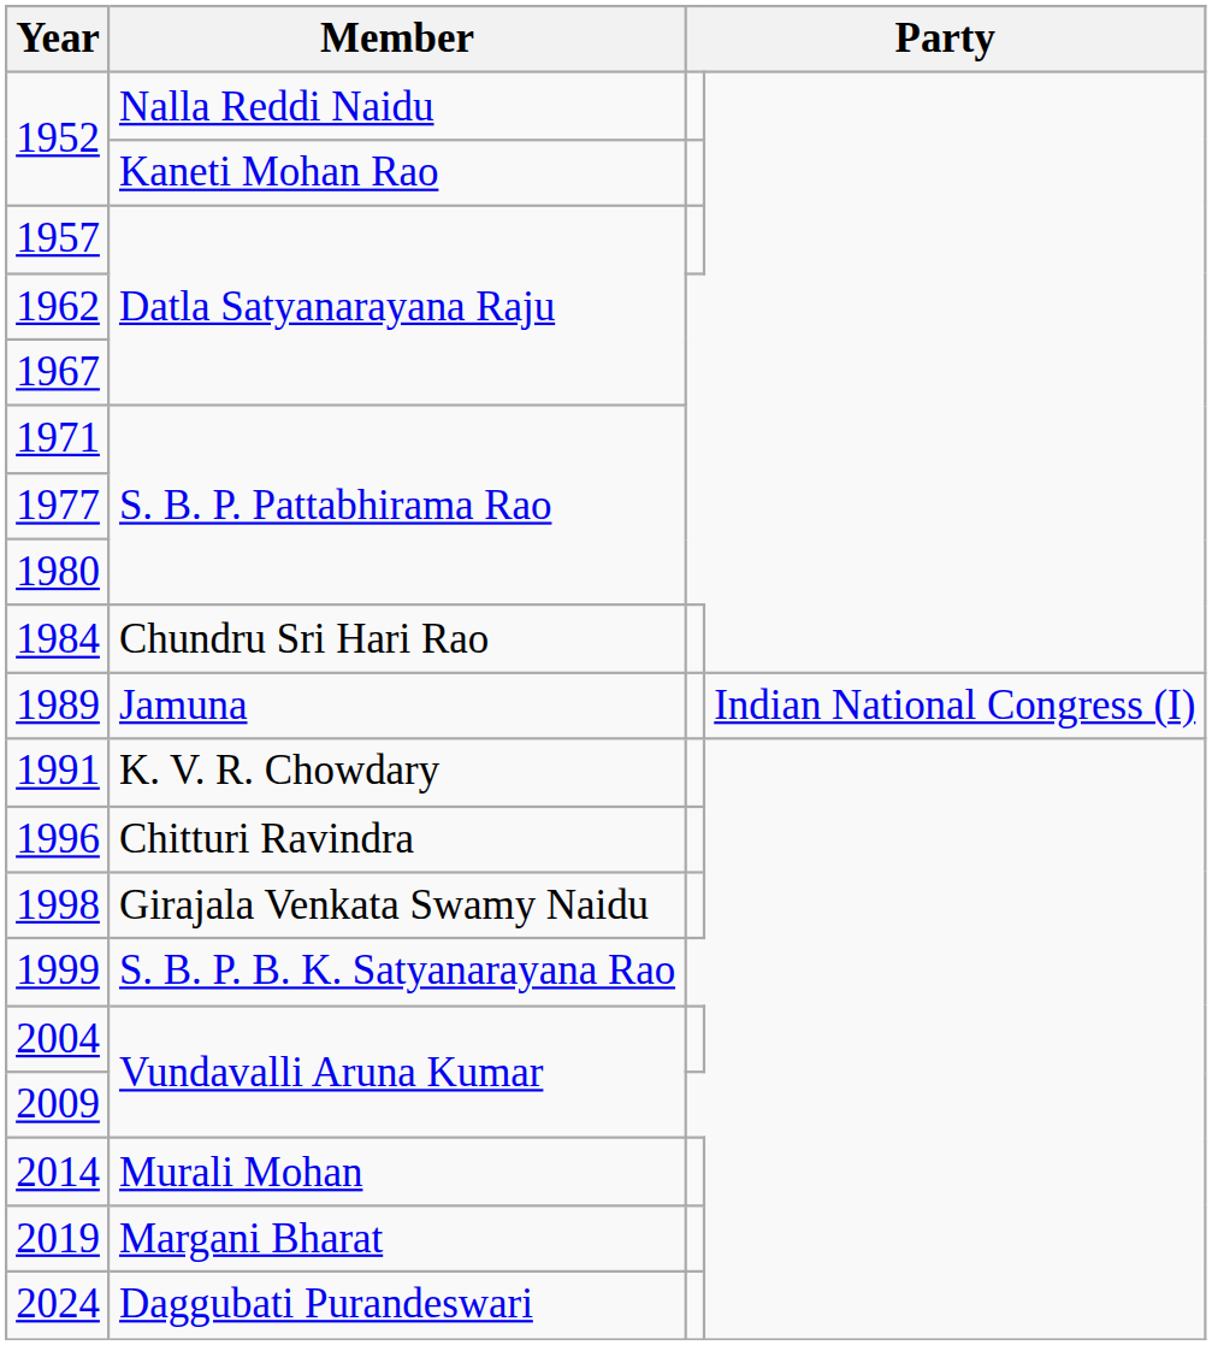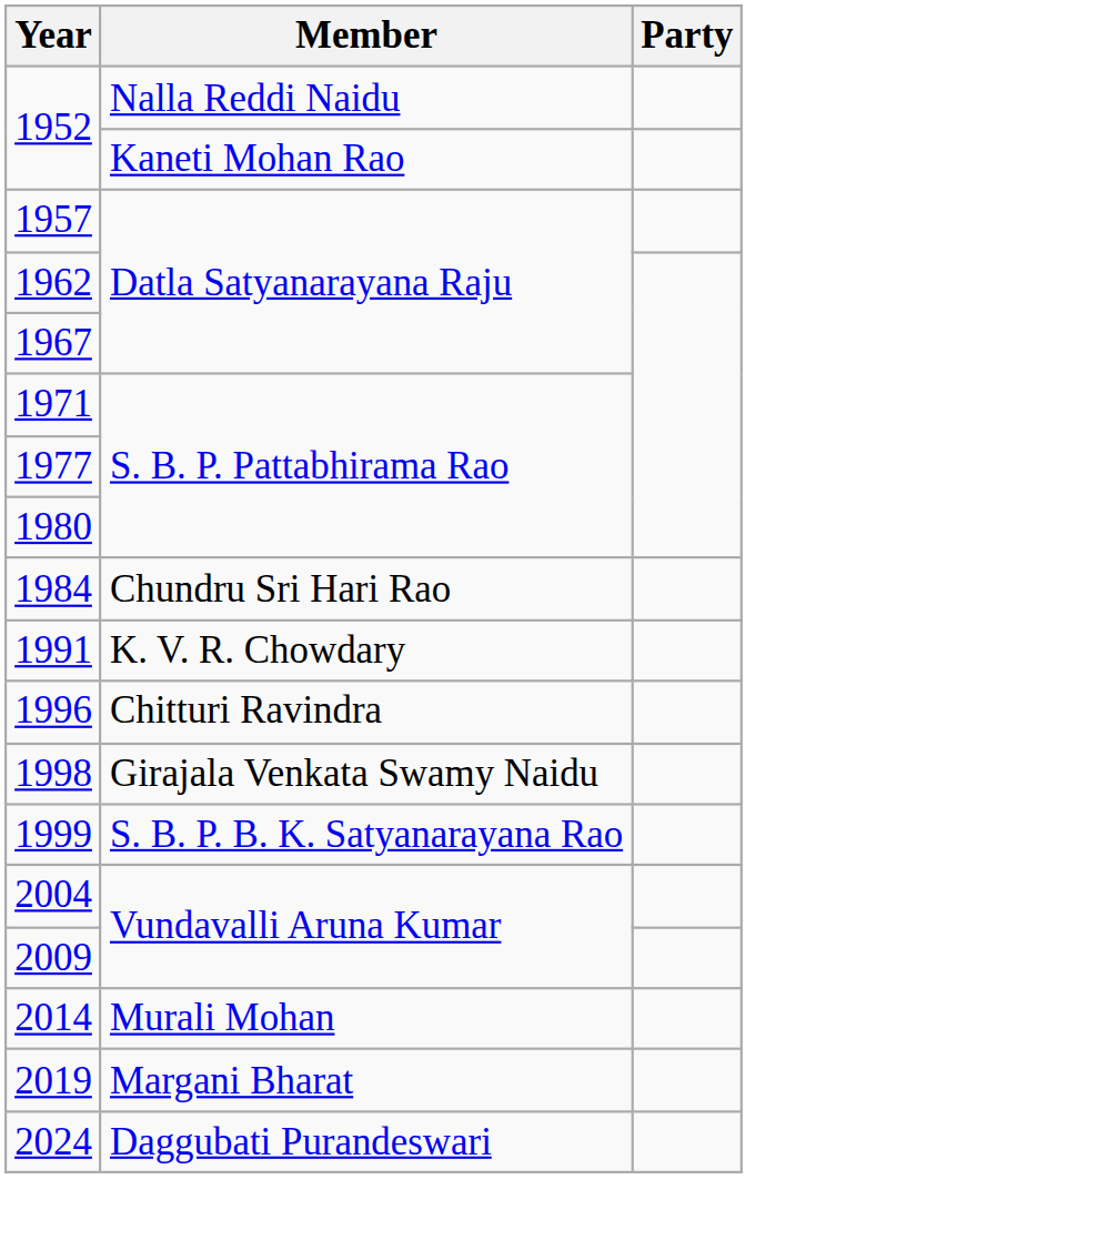- row: 1989 | Jamuna | Indian National Congress (I)
